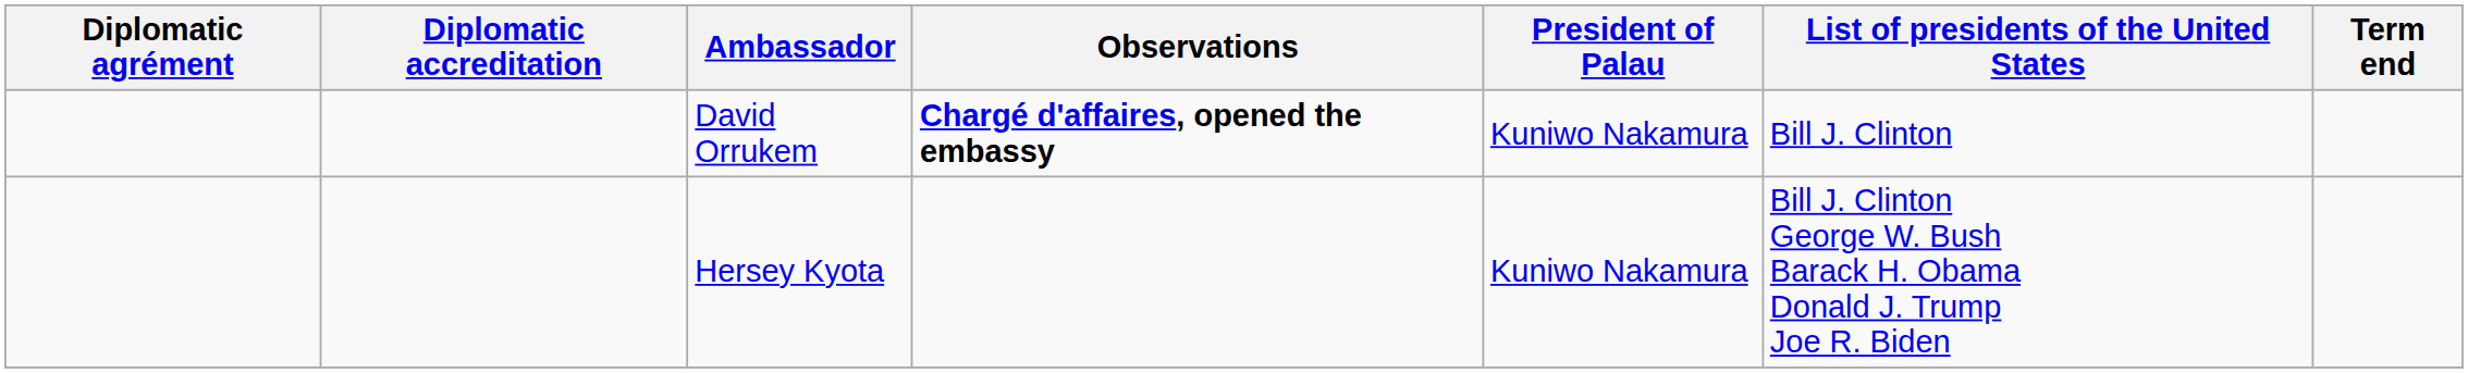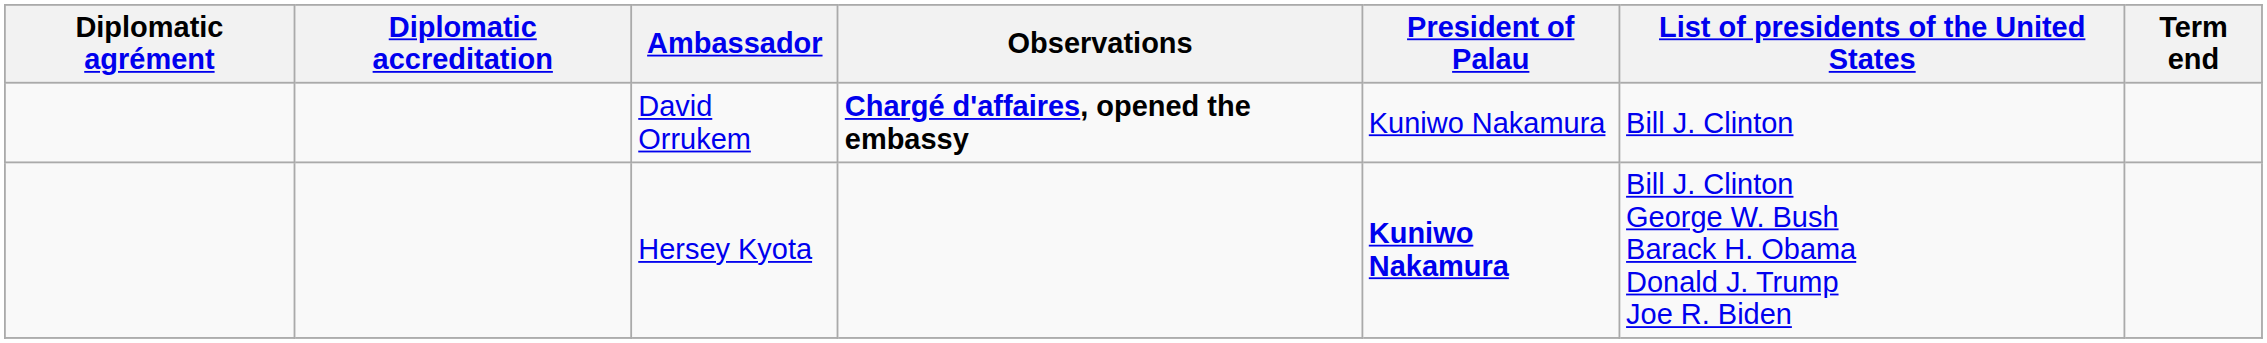Hersey Kyota | President of Palau: normal -> bold
